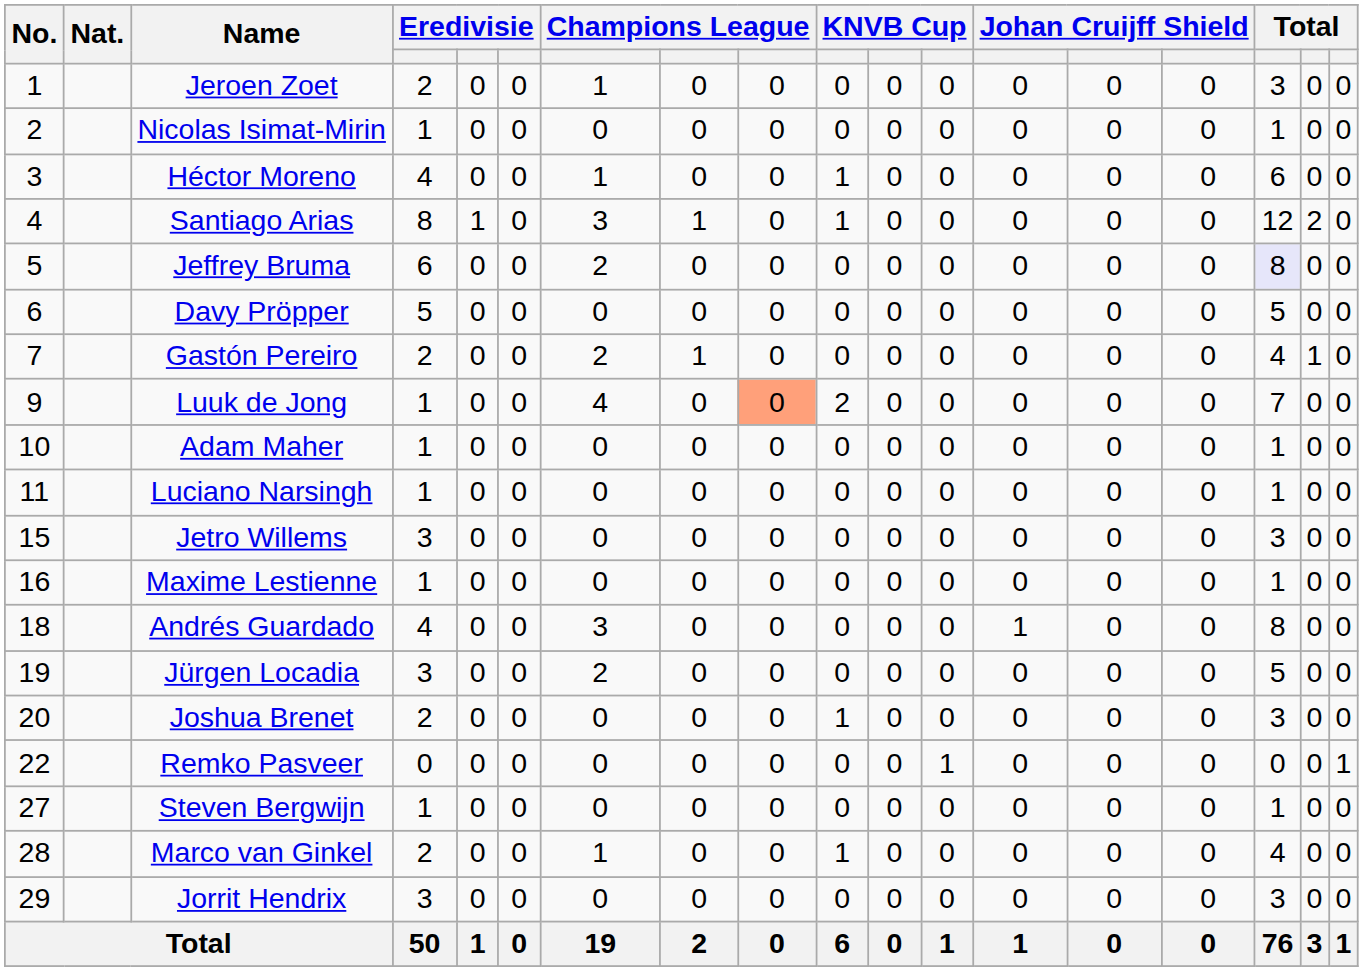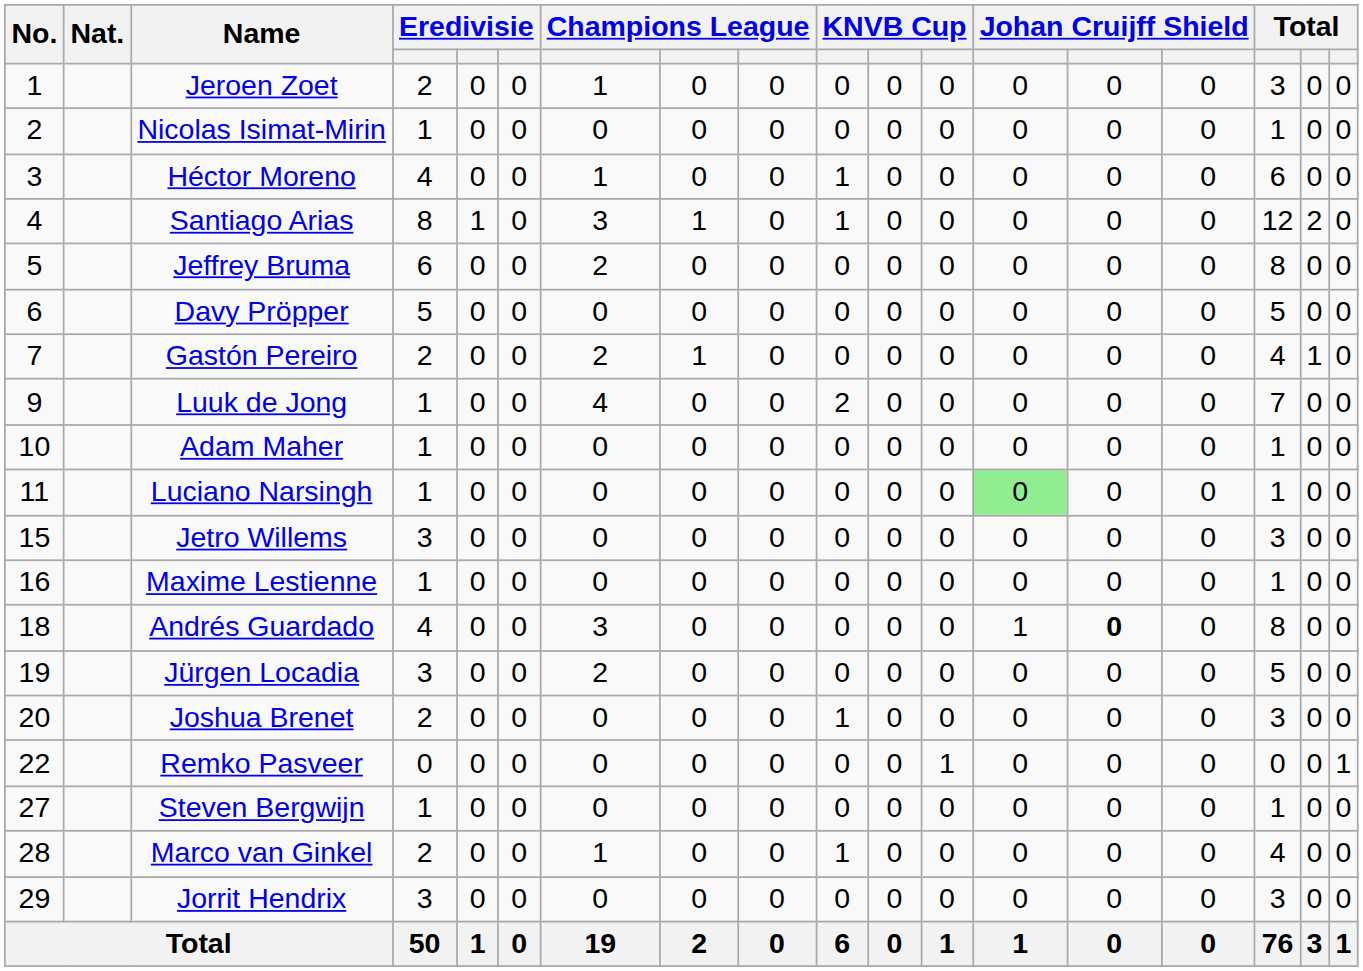Jeffrey Bruma | column 16: lavender background -> no background
Luuk de Jong | column 9: lightsalmon background -> no background
Luciano Narsingh | column 13: no background -> lightgreen background
Andrés Guardado | column 14: normal -> bold
